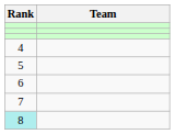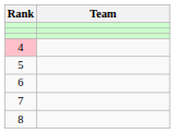row 5 | Rank: no background -> pink background
row 9 | Rank: paleturquoise background -> no background
